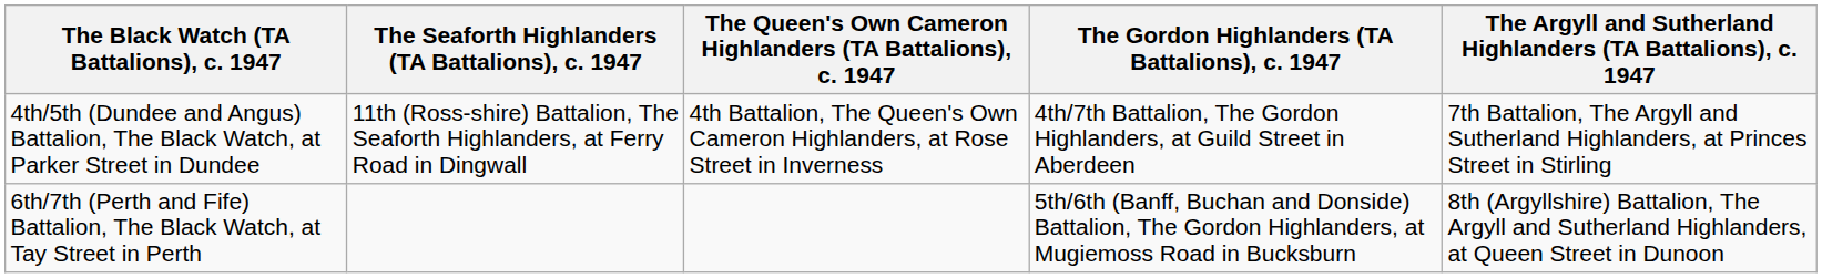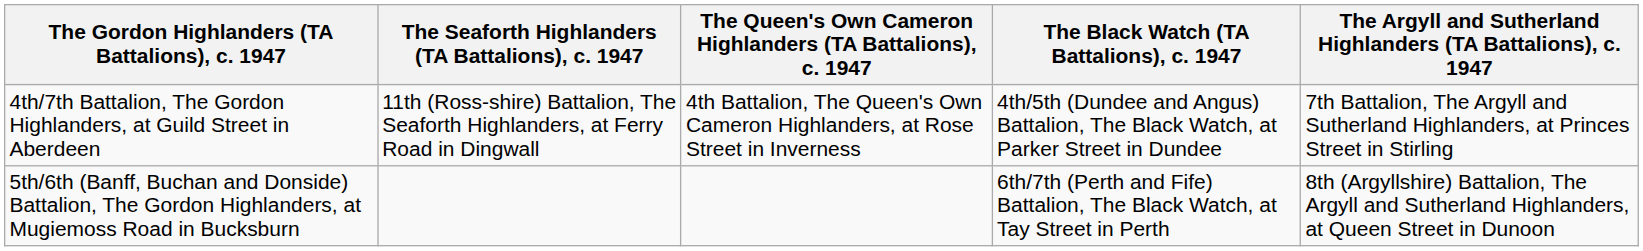columns swapped: The Black Watch (TA Battalions), c. 1947 <-> The Gordon Highlanders (TA Battalions), c. 1947
